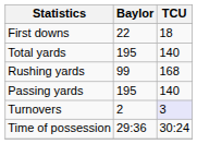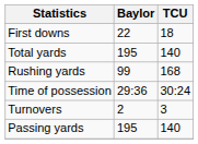rows swapped: Passing yards <-> Time of possession
Turnovers | TCU: lavender background -> no background
